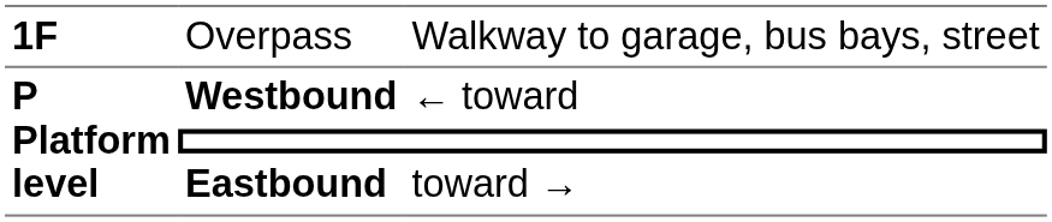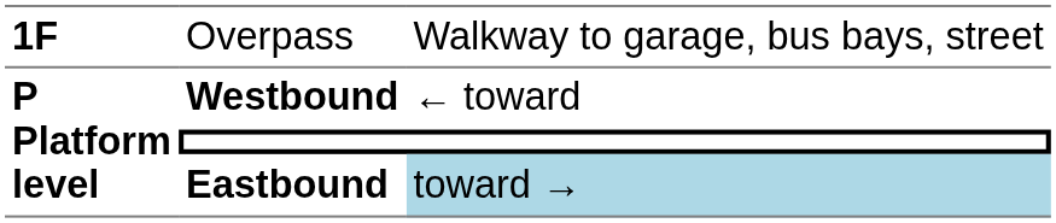Eastbound | column 3: no background -> lightblue background
